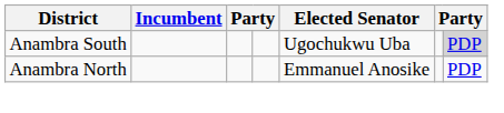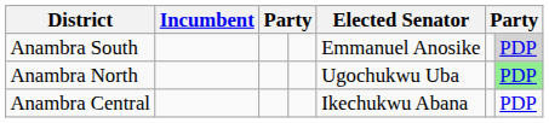Anambra South | Elected Senator: Ugochukwu Uba -> Emmanuel Anosike
Anambra North | Elected Senator: Emmanuel Anosike -> Ugochukwu Uba
Anambra North | column 7: no background -> lightgreen background
+ row: Anambra Central | Ikechukwu Abana | PDP
